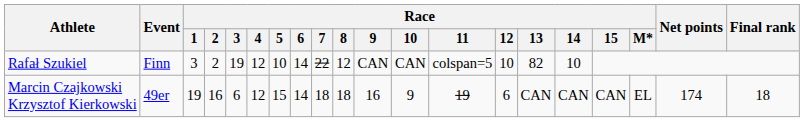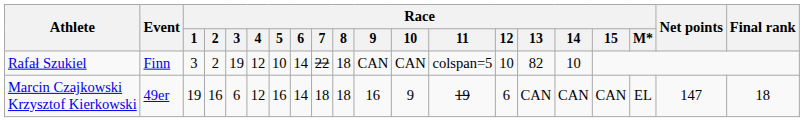Rafał Szukiel | Race / 8: 12 -> 18
Marcin Czajkowski Krzysztof Kierkowski | Race / 5: 15 -> 16
Marcin Czajkowski Krzysztof Kierkowski | Net points: 174 -> 147
